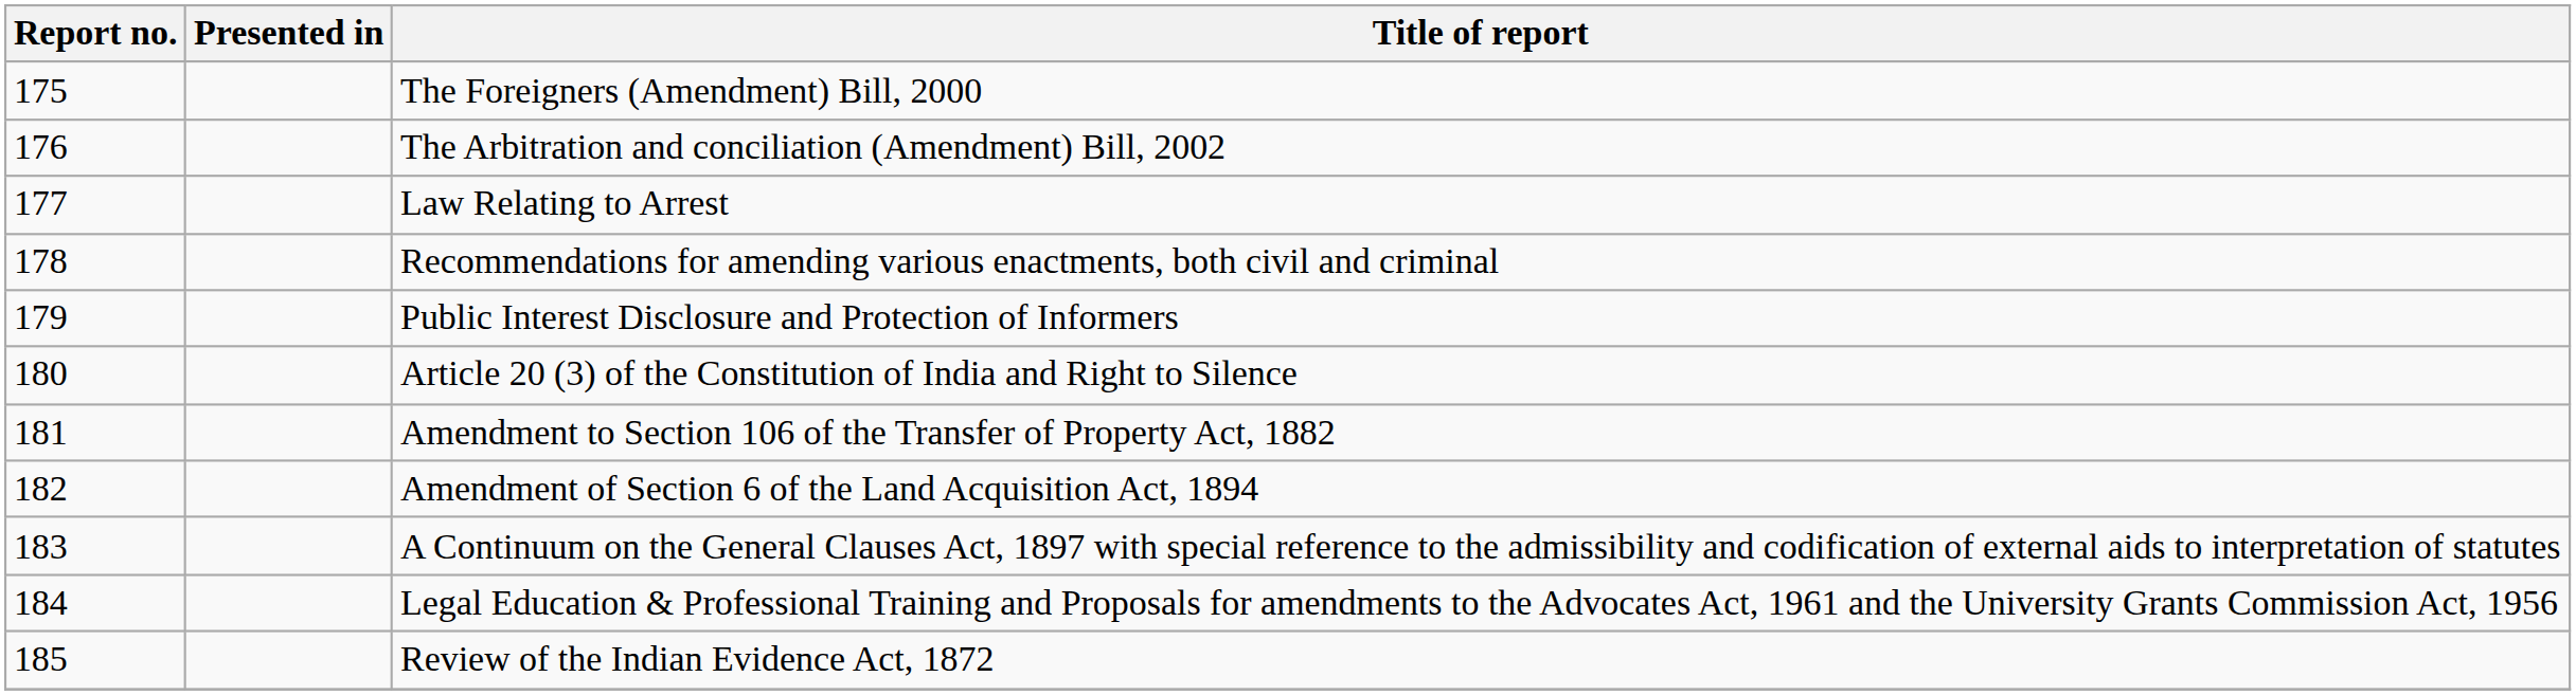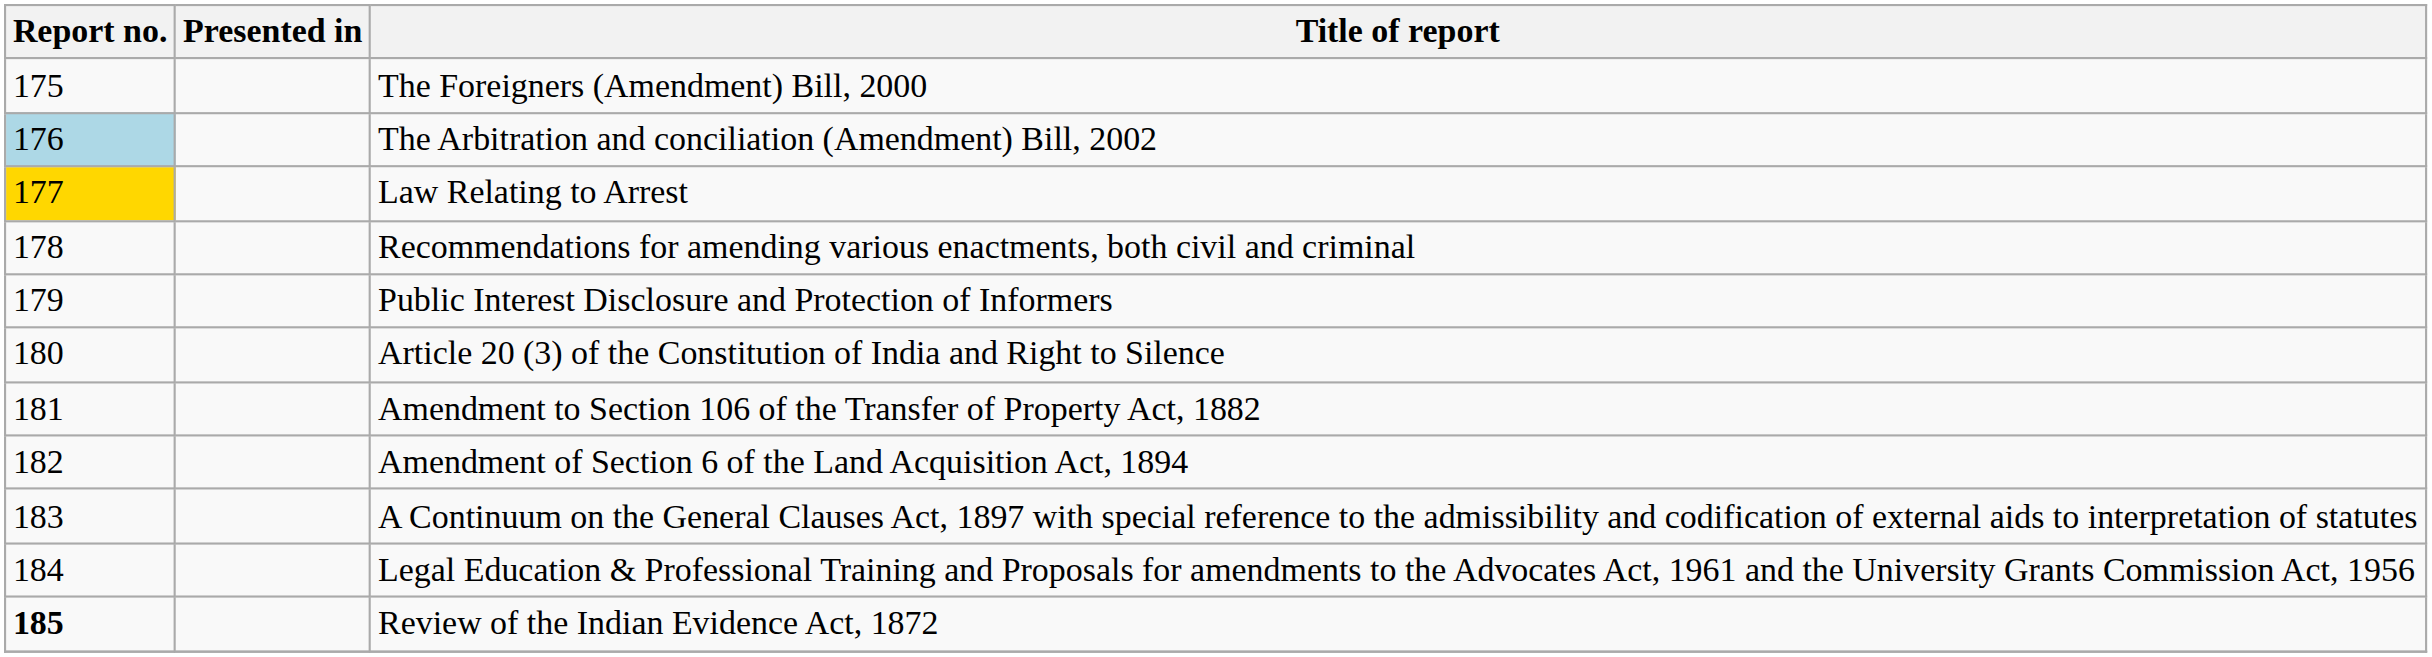The Arbitration and conciliation (Amendment) Bill, 2002 | Report no.: no background -> lightblue background
Law Relating to Arrest | Report no.: no background -> gold background
Review of the Indian Evidence Act, 1872 | Report no.: normal -> bold
